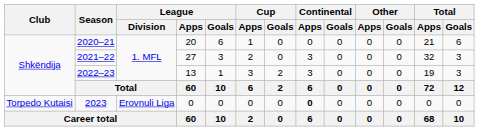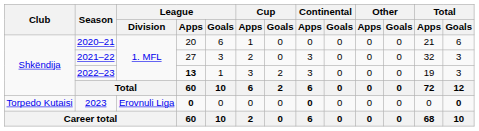2022–23 | League / Apps: normal -> bold
2023 | League / Apps: normal -> bold
2023 | Total / Goals: normal -> bold
